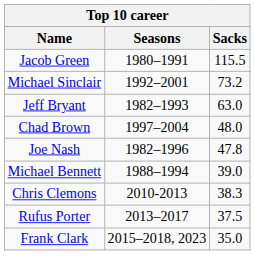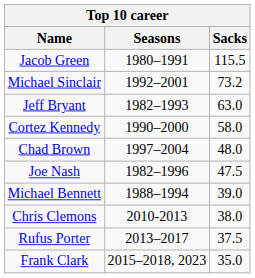+ row: Cortez Kennedy | 1990–2000 | 58.0
Joe Nash | Sacks: 47.8 -> 47.5
Chris Clemons | Sacks: 38.3 -> 38.0
